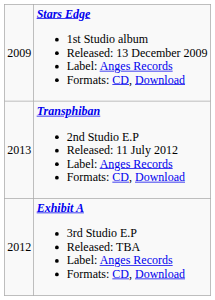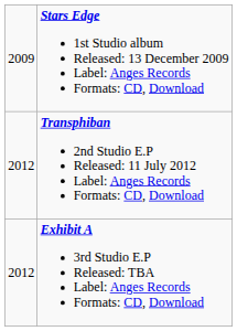row 2 | column 1: 2013 -> 2012
